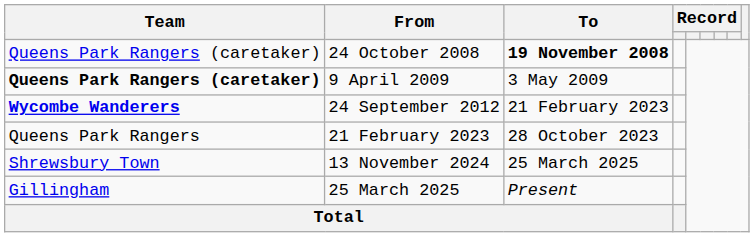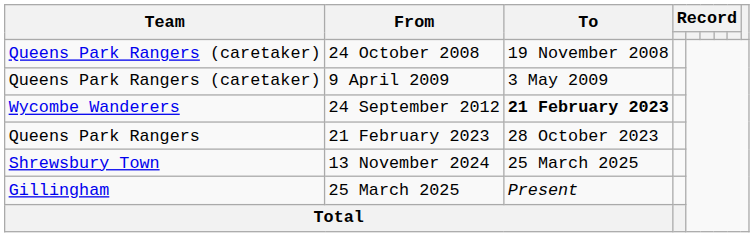24 October 2008 | To: bold -> normal
9 April 2009 | Team: bold -> normal
24 September 2012 | Team: bold -> normal
24 September 2012 | To: normal -> bold
